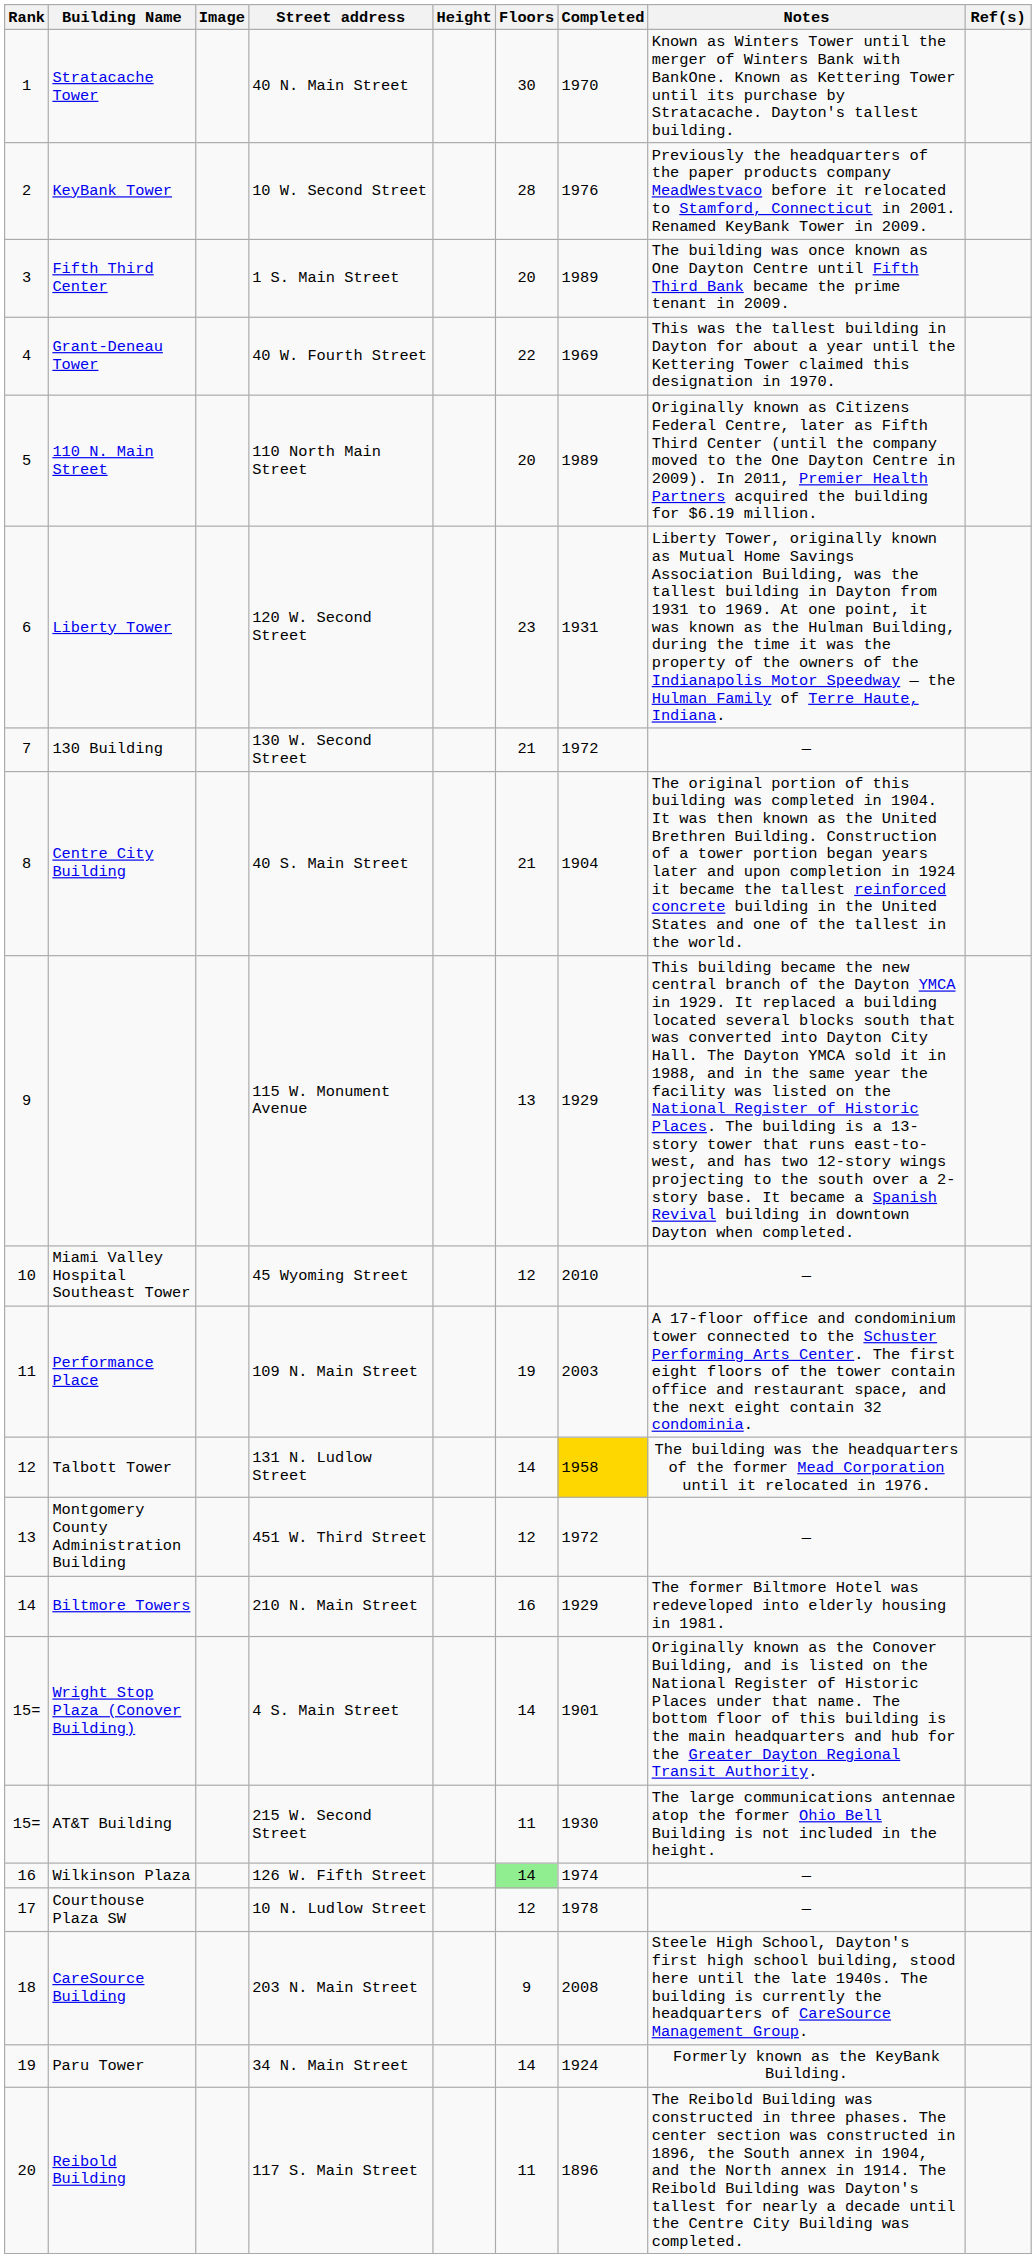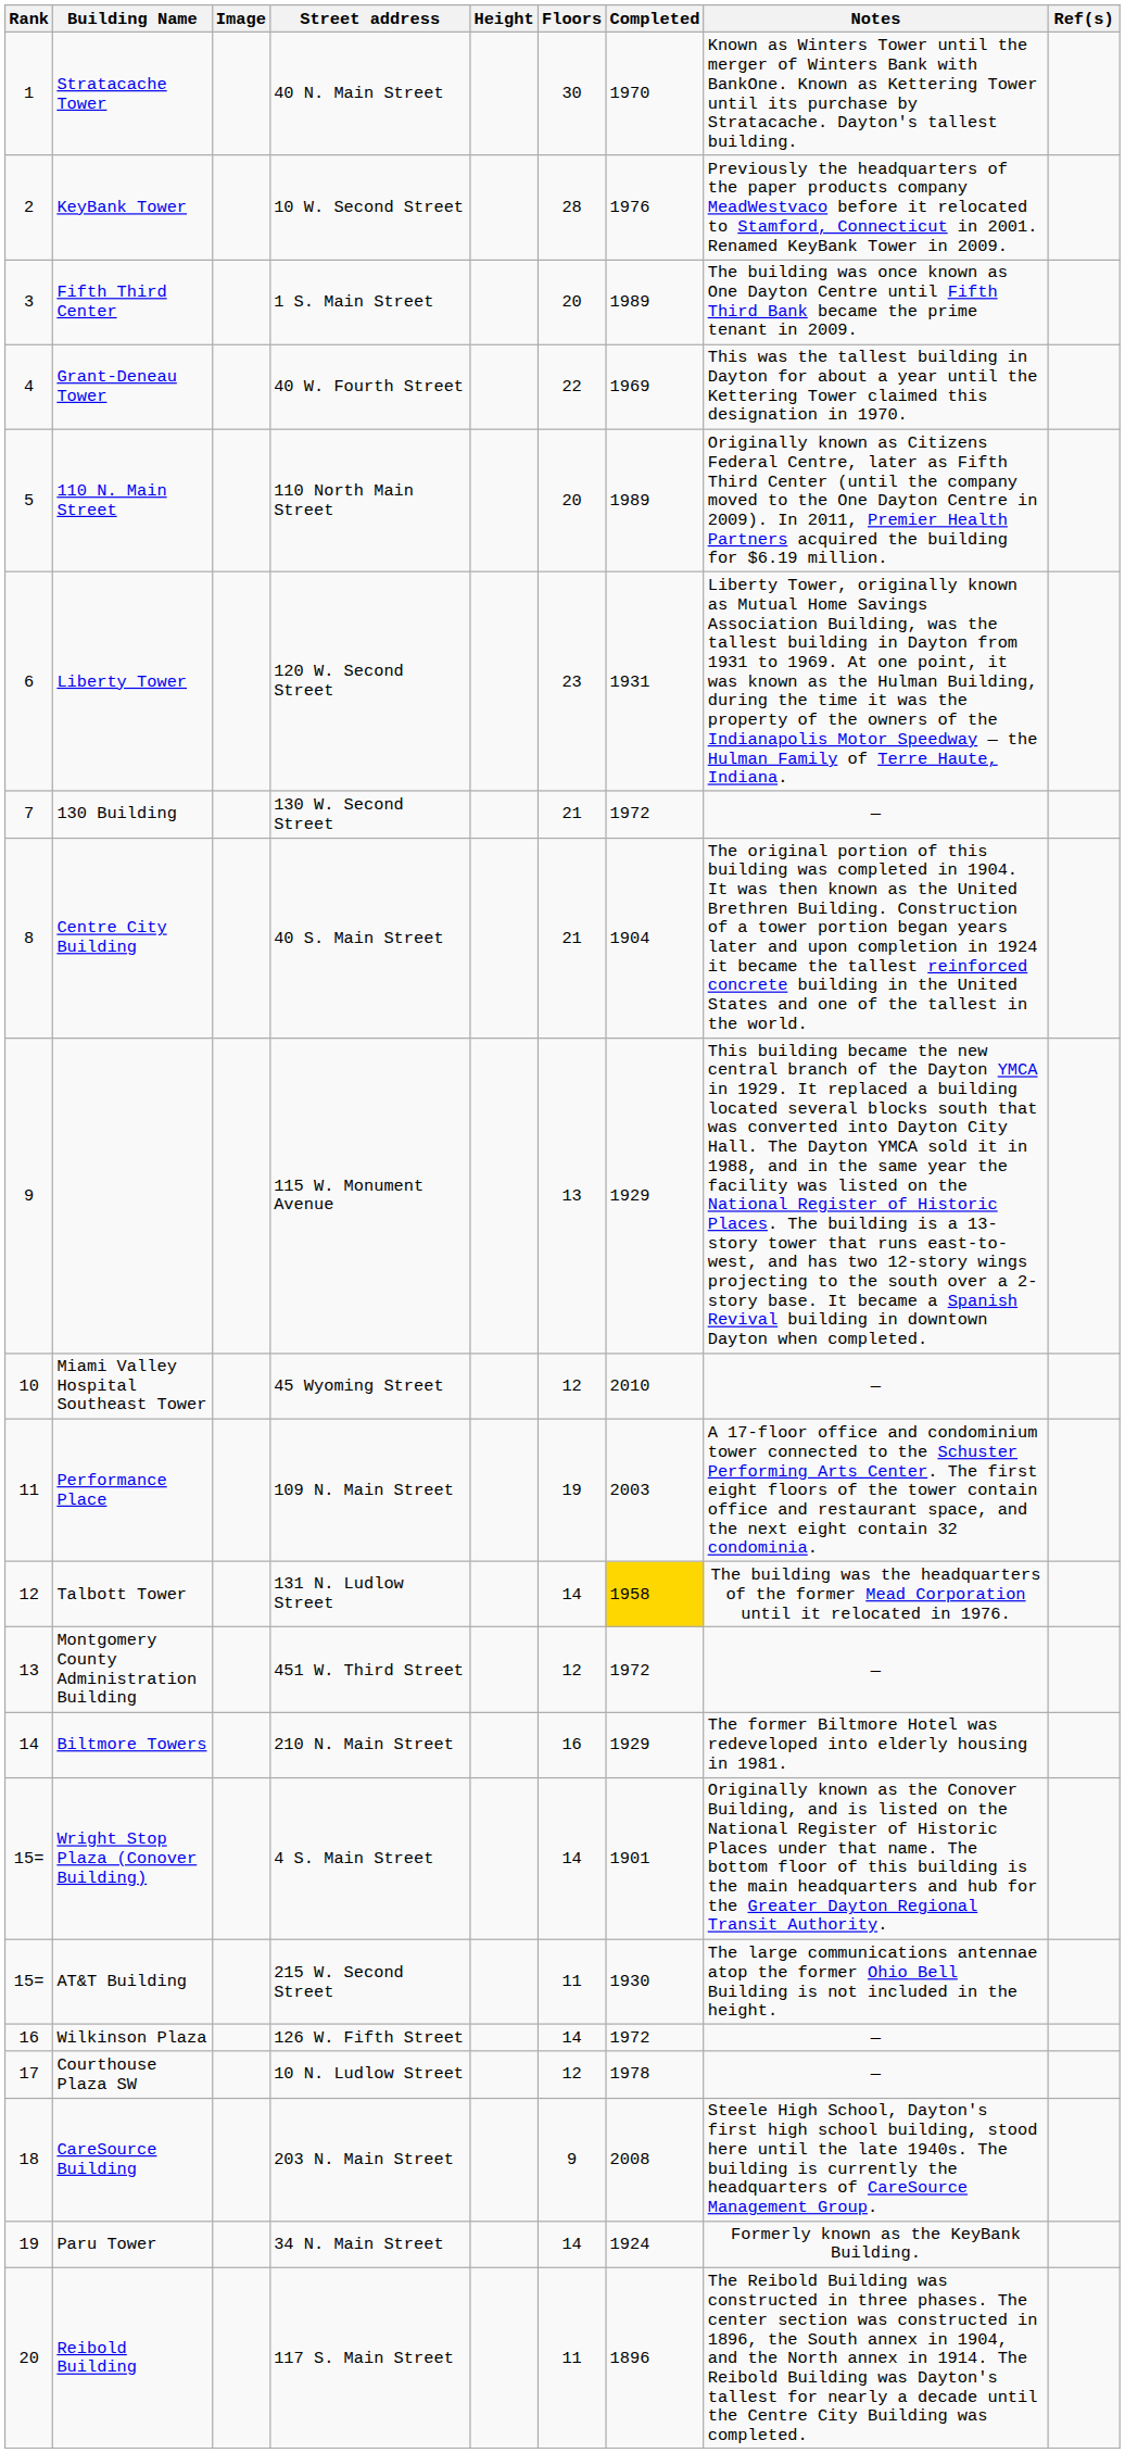Wilkinson Plaza | Floors: lightgreen background -> no background
Wilkinson Plaza | Completed: 1974 -> 1972
